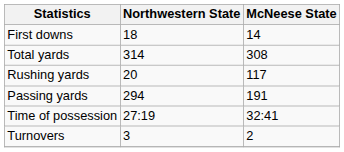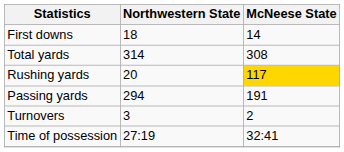Rushing yards | McNeese State: no background -> gold background
rows swapped: Turnovers <-> Time of possession
